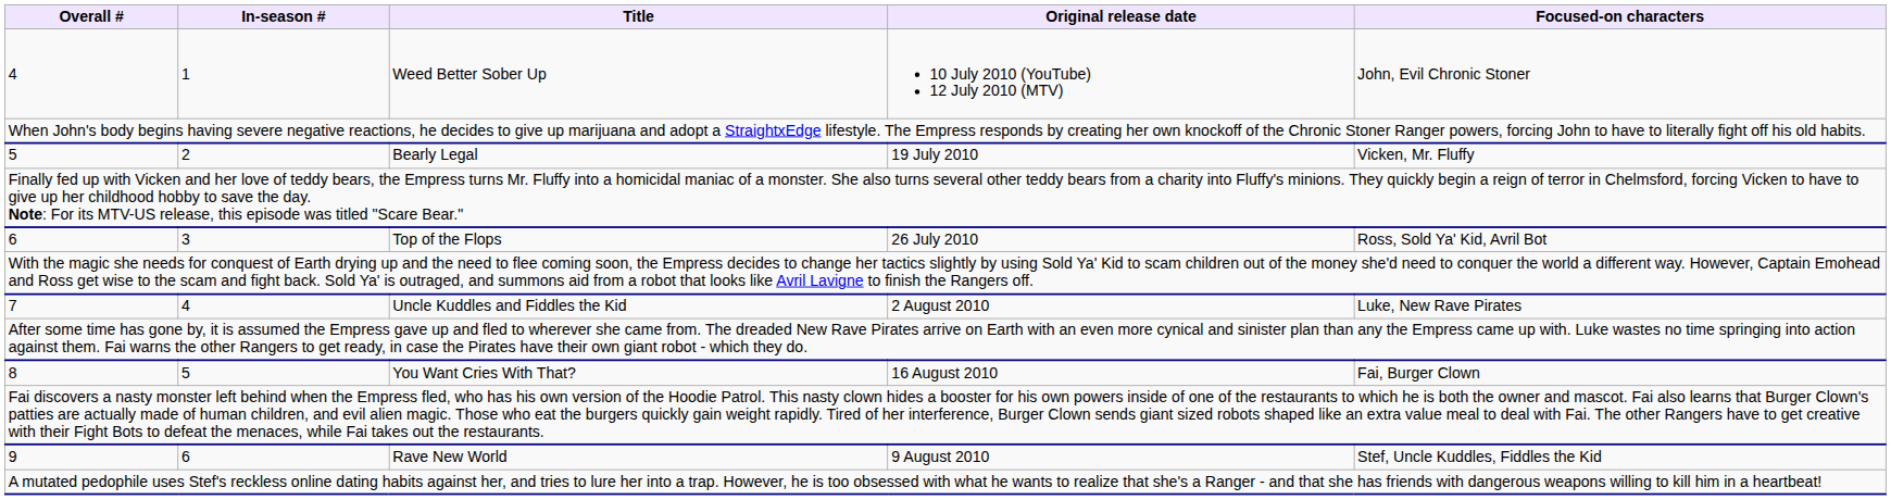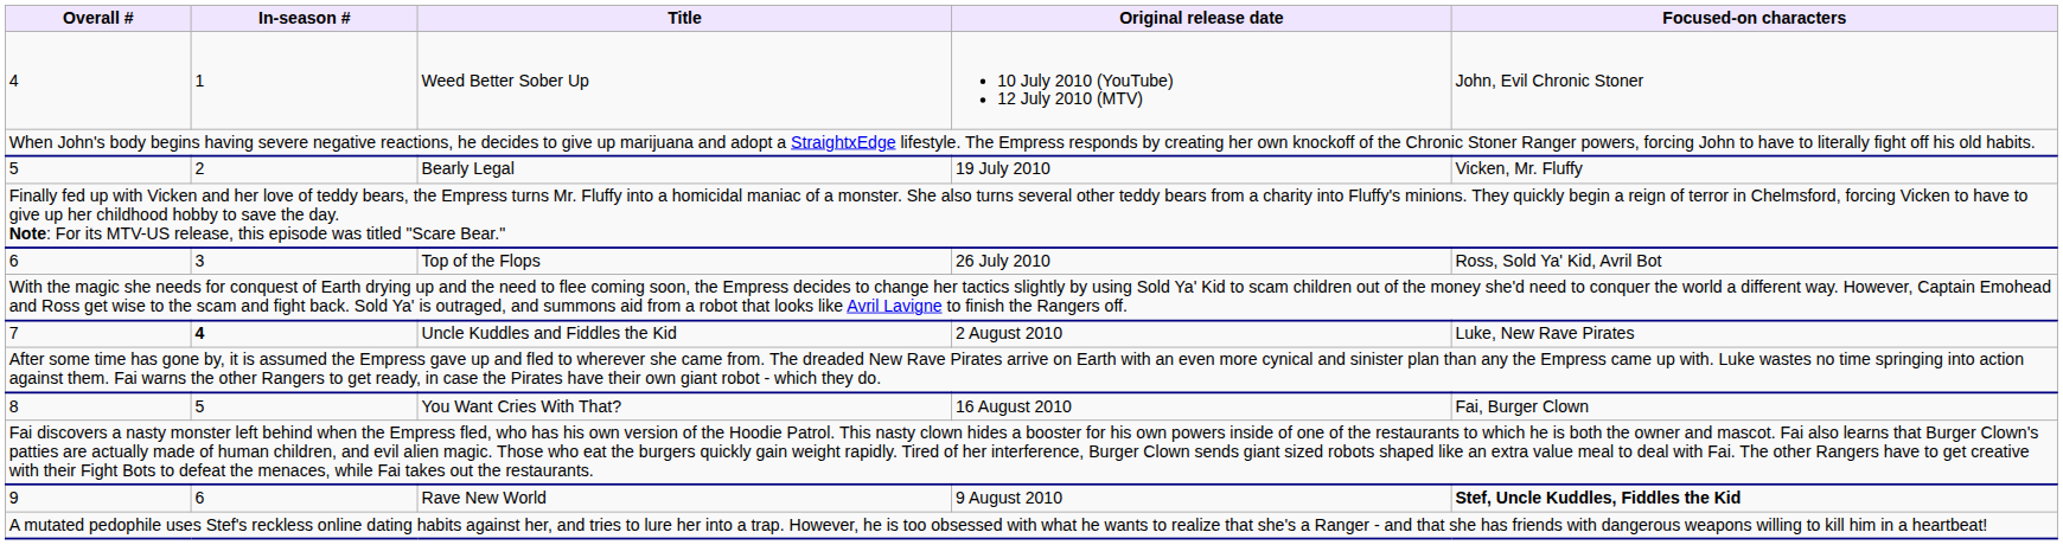7 | In-season #: normal -> bold
9 | Focused-on characters: normal -> bold
